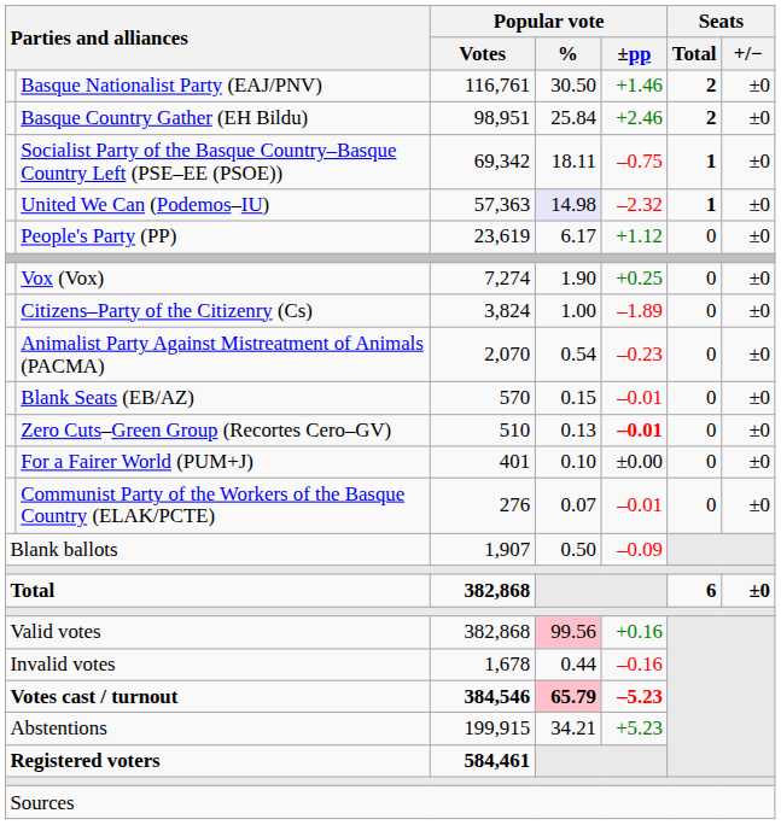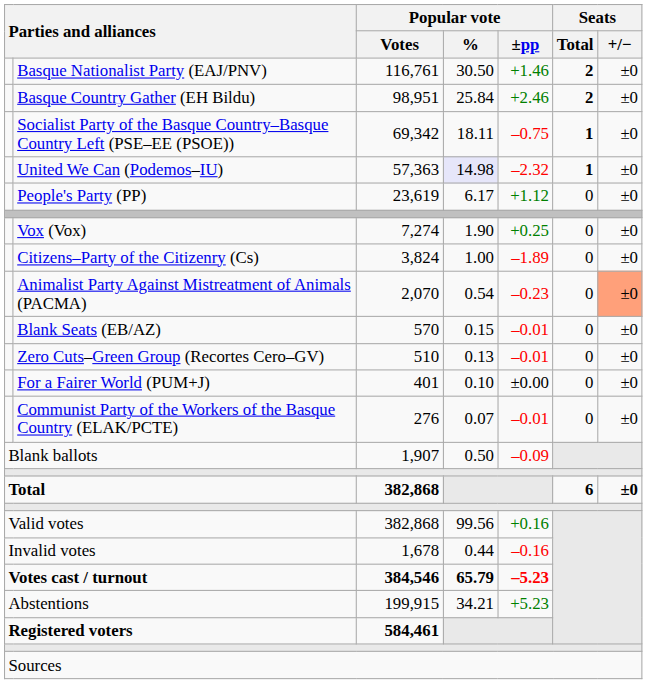Animalist Party Against Mistreatment of Animals (PACMA) | Seats / +/−: no background -> lightsalmon background
Zero Cuts–Green Group (Recortes Cero–GV) | Popular vote / ±pp: bold -> normal
Valid votes | Popular vote / %: pink background -> no background
Votes cast / turnout | Popular vote / %: pink background -> no background
